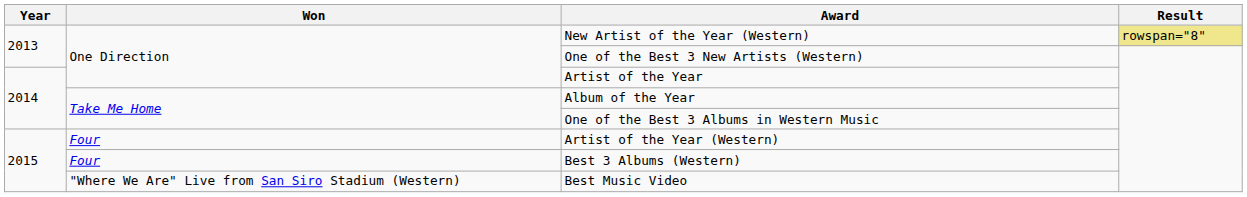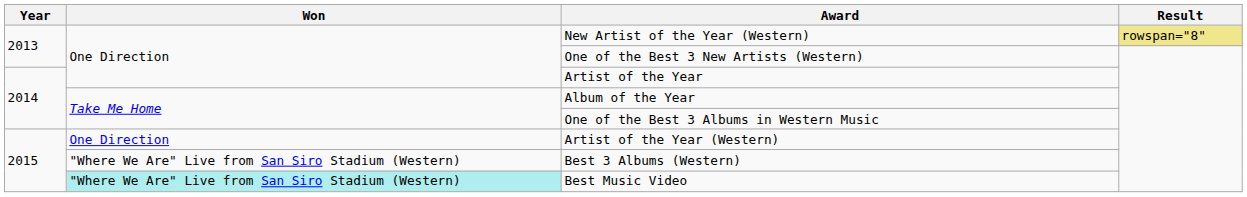Artist of the Year (Western) | Won: Four -> One Direction
Best 3 Albums (Western) | Won: Four -> "Where We Are" Live from San Siro Stadium (Western)
Best Music Video | Won: no background -> paleturquoise background
